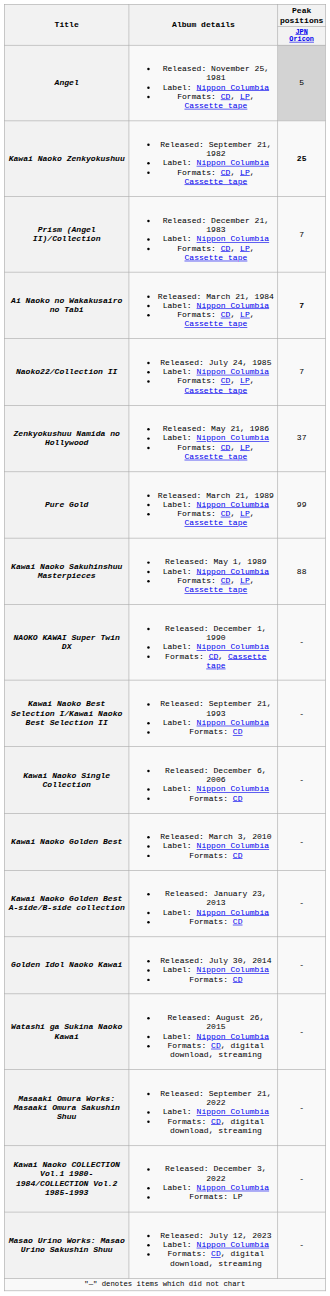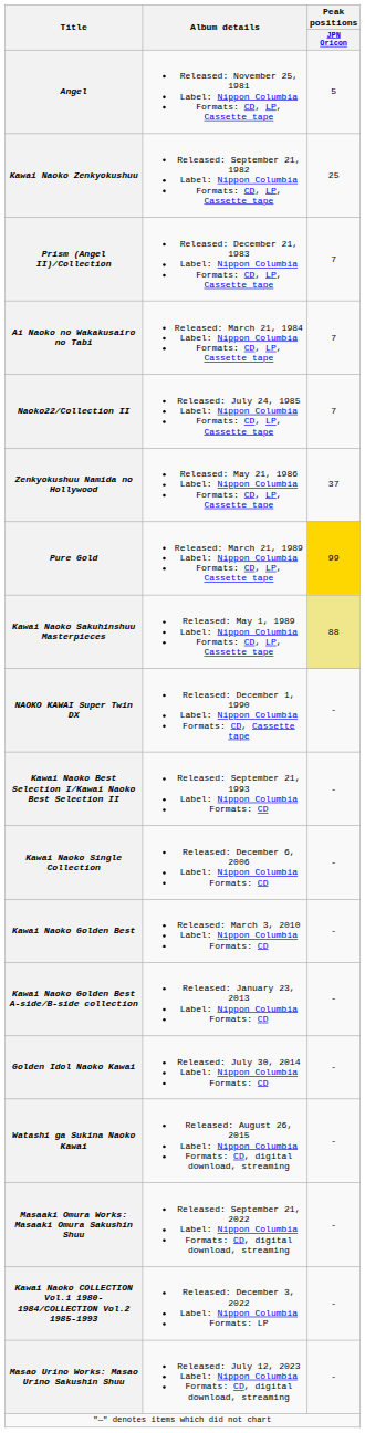Angel | Peak positions / JPN Oricon: lightgrey background -> no background
Kawai Naoko Zenkyokushuu | Peak positions / JPN Oricon: bold -> normal
Ai Naoko no Wakakusairo no Tabi | Peak positions / JPN Oricon: bold -> normal
Pure Gold | Peak positions / JPN Oricon: no background -> gold background
Kawai Naoko Sakuhinshuu Masterpieces | Peak positions / JPN Oricon: no background -> khaki background
